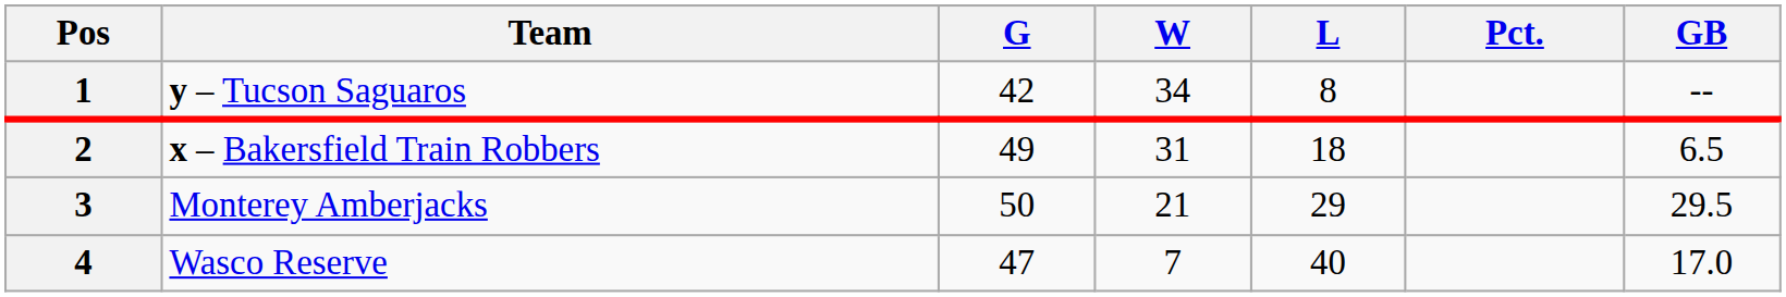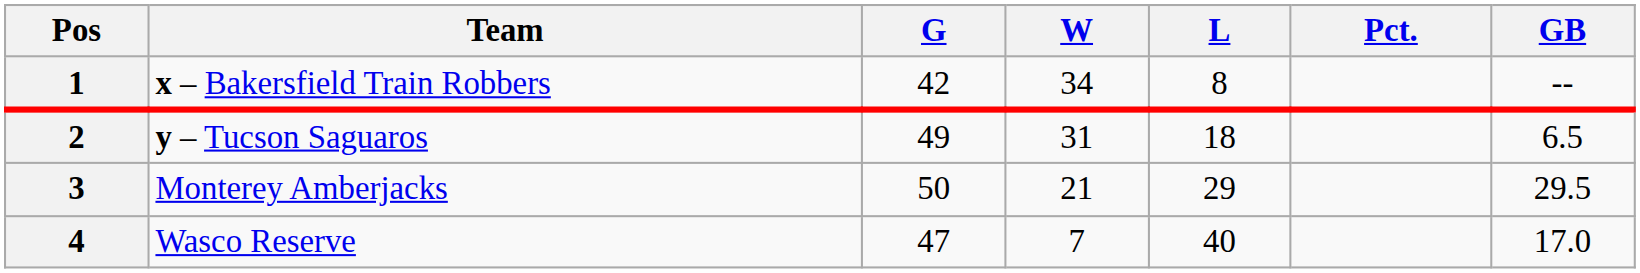1 | Team: y – Tucson Saguaros -> x – Bakersfield Train Robbers
2 | Team: x – Bakersfield Train Robbers -> y – Tucson Saguaros
